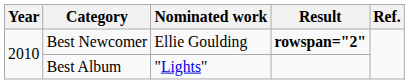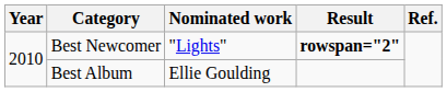Best Newcomer | Nominated work: Ellie Goulding -> "Lights"
Best Album | Nominated work: "Lights" -> Ellie Goulding
